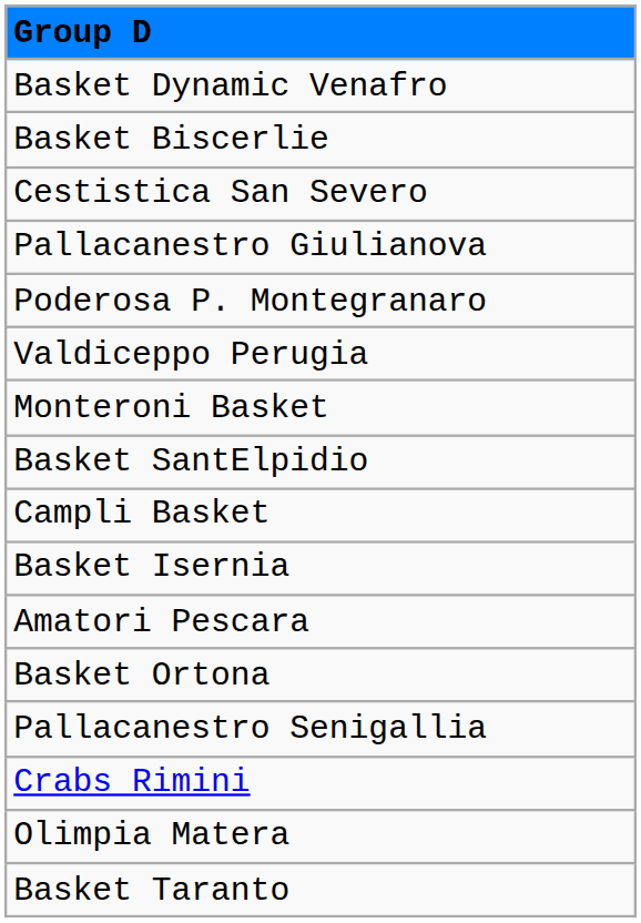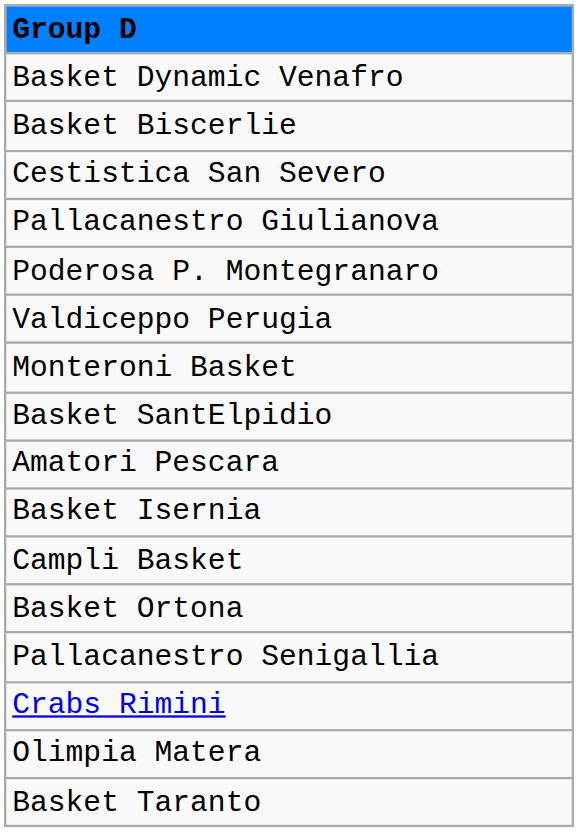row 10 | column 1: Campli Basket -> Amatori Pescara
row 12 | column 1: Amatori Pescara -> Campli Basket
